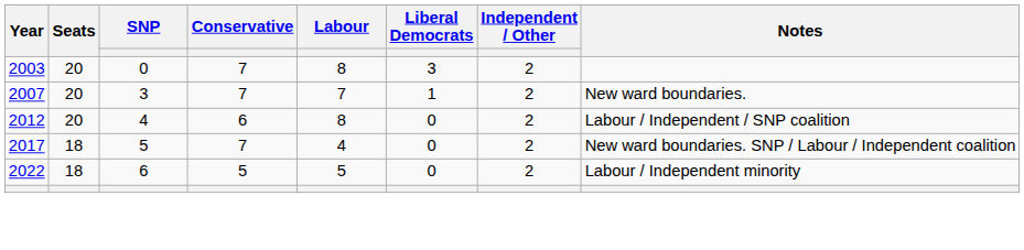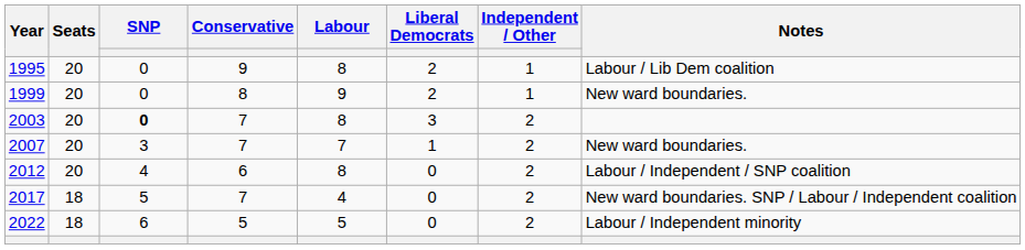+ row: 1995 | 20 | 0 | 9 | 8 | 2 | 1 | Labour / Lib Dem coalition
+ row: 1999 | 20 | 0 | 8 | 9 | 2 | 1 | New ward boundaries.
2003 | SNP: normal -> bold
